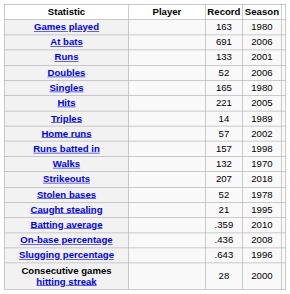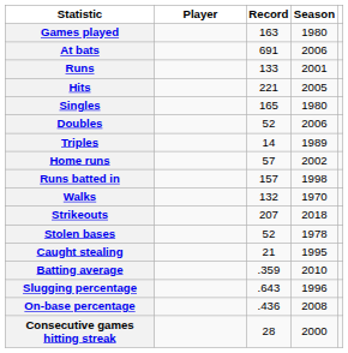rows swapped: Hits <-> Doubles
rows swapped: On-base percentage <-> Slugging percentage
